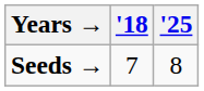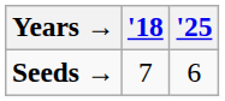Seeds → | '25: 8 -> 6
